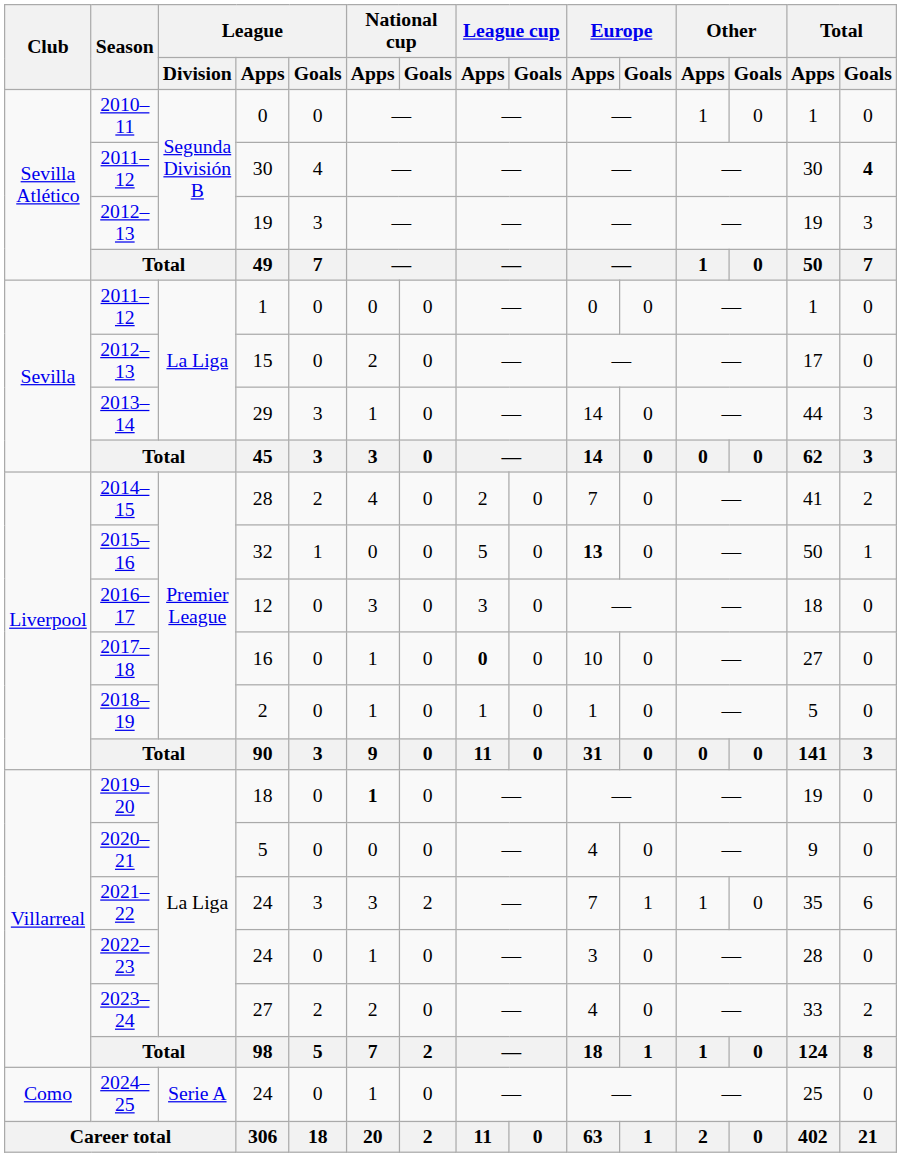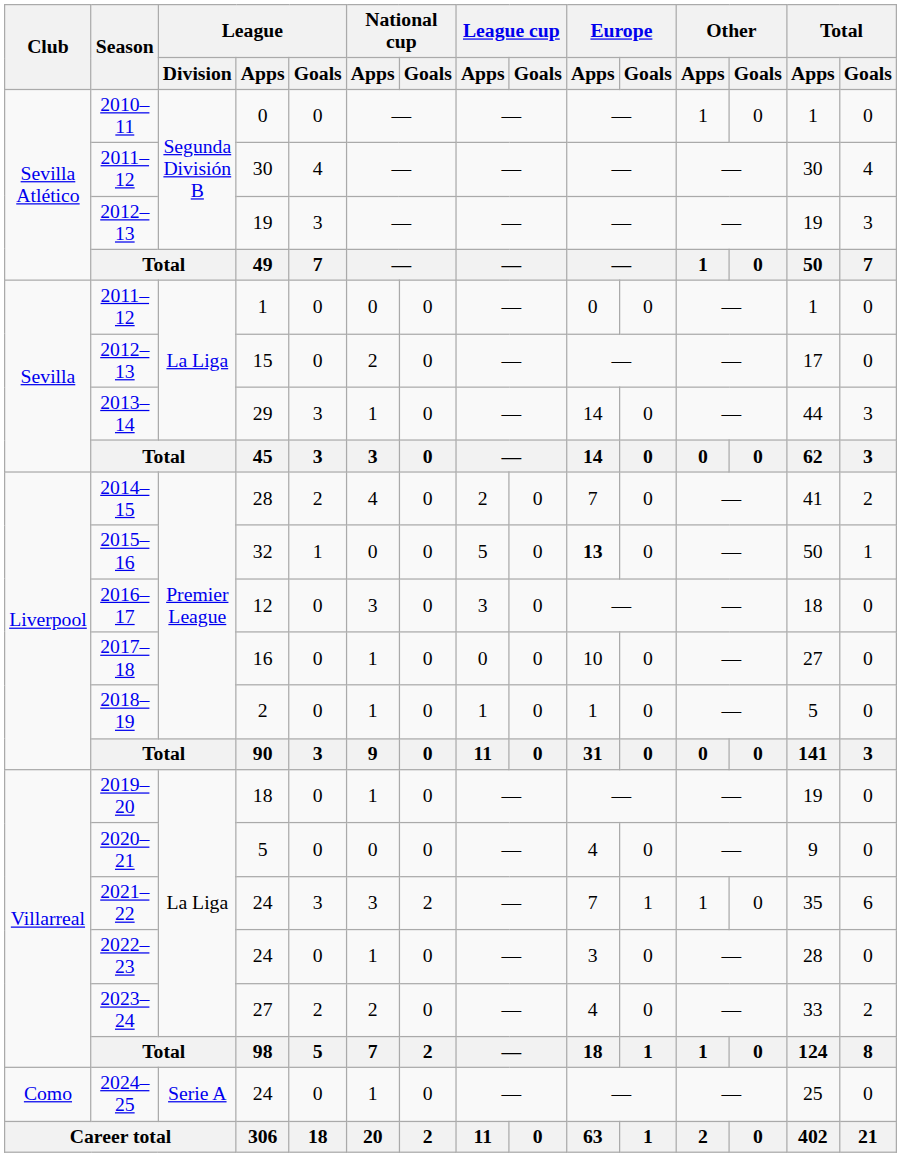2011–12 / 30 | Total / Goals: bold -> normal
2017–18 | League cup / Apps: bold -> normal
2019–20 | National cup / Apps: bold -> normal
